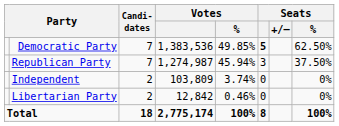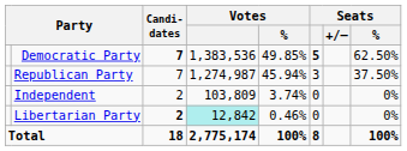Democratic Party | Candi- dates: normal -> bold
Libertarian Party | Candi- dates: normal -> bold
Libertarian Party | Votes: no background -> paleturquoise background
